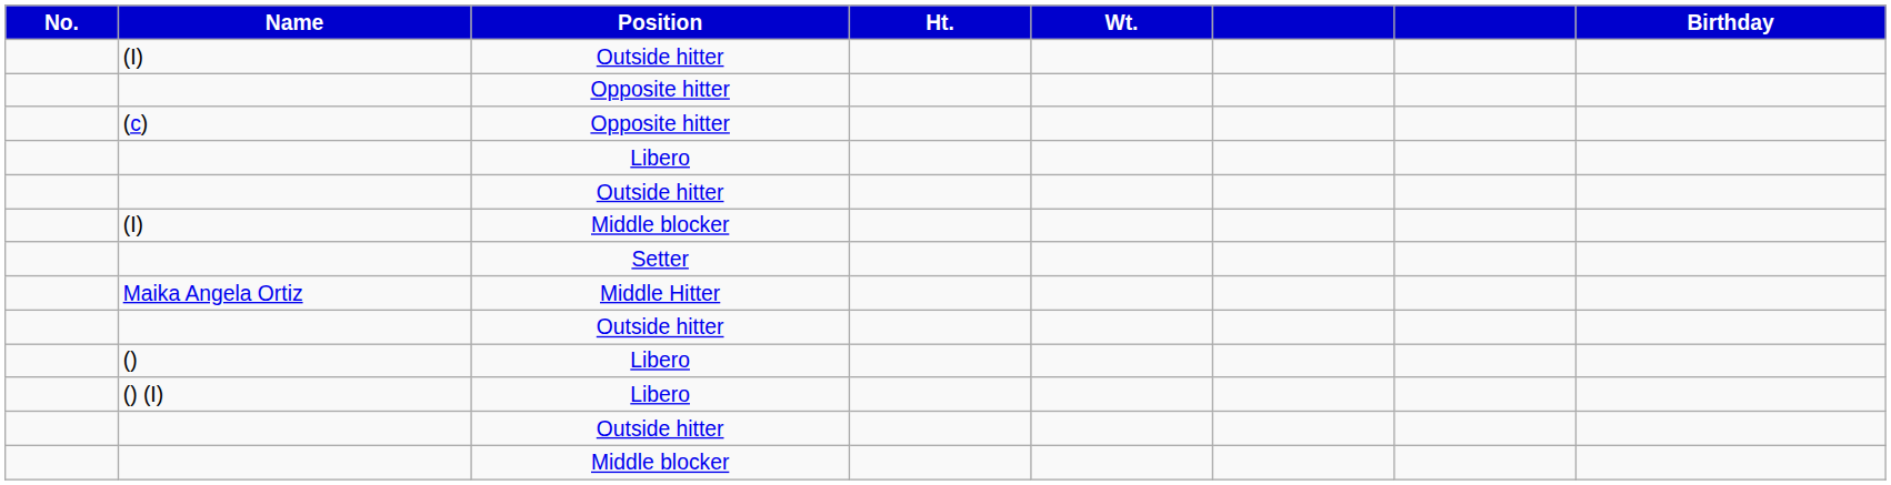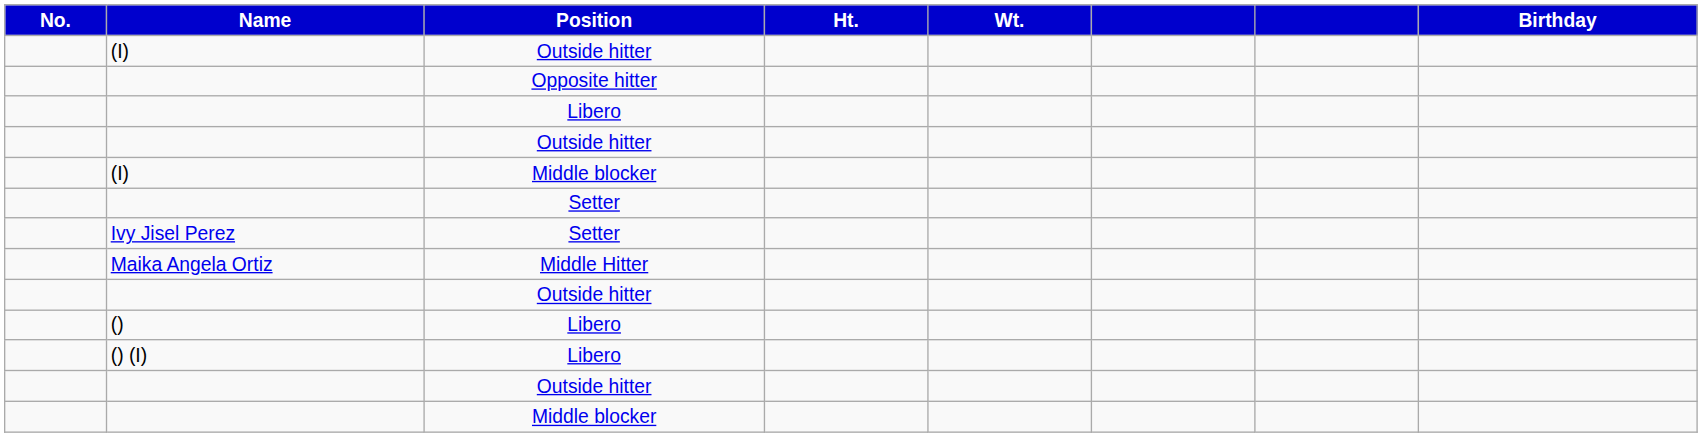- row: (c) | Opposite hitter
+ row: Ivy Jisel Perez | Setter
